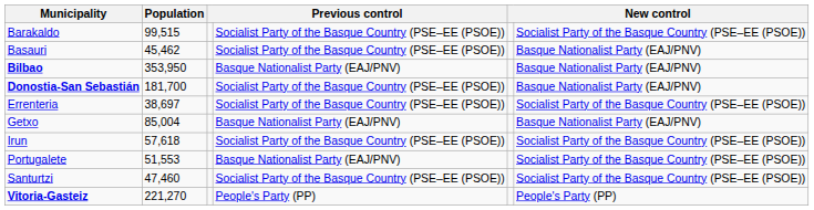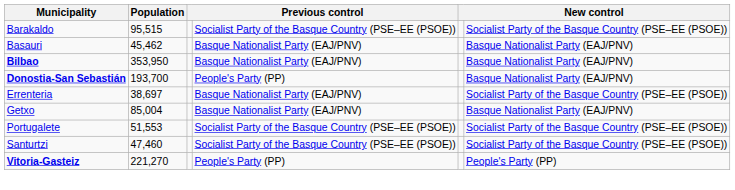Barakaldo | Population: 99,515 -> 95,515
Basauri | column 4: Socialist Party of the Basque Country (PSE–EE (PSOE)) -> Basque Nationalist Party (EAJ/PNV)
Donostia-San Sebastián | Population: 181,700 -> 193,700
Donostia-San Sebastián | column 4: Socialist Party of the Basque Country (PSE–EE (PSOE)) -> People's Party (PP)
Errenteria | column 4: Socialist Party of the Basque Country (PSE–EE (PSOE)) -> Basque Nationalist Party (EAJ/PNV)
- row: Irun | 57,618 | Socialist Party of the Basque Country (PSE–EE (PSOE)) | Socialist Party of the Basque Country (PSE–EE (PSOE))
Portugalete | column 4: Basque Nationalist Party (EAJ/PNV) -> Socialist Party of the Basque Country (PSE–EE (PSOE))
